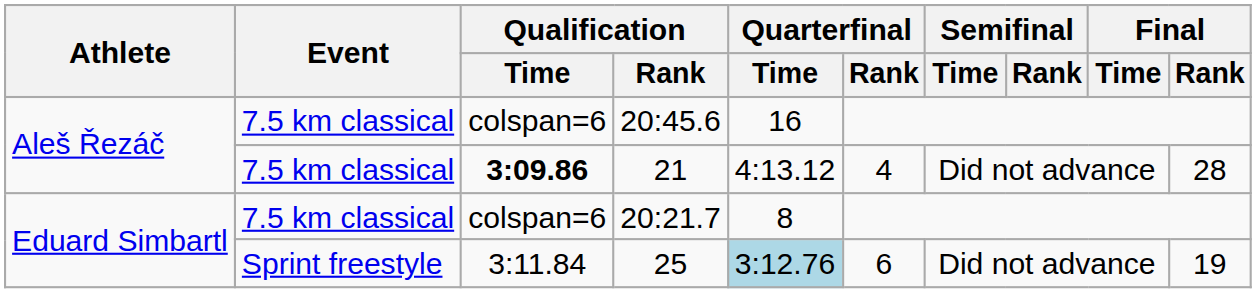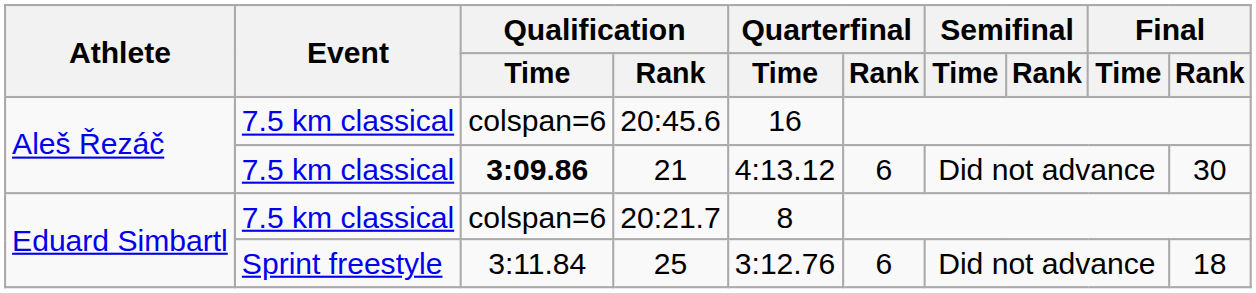21 | Quarterfinal / Rank: 4 -> 6
21 | Final / Rank: 28 -> 30
25 | Quarterfinal / Time: lightblue background -> no background
25 | Final / Rank: 19 -> 18
